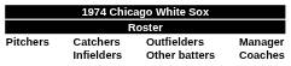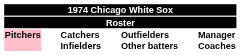Pitchers | column 1: no background -> pink background
